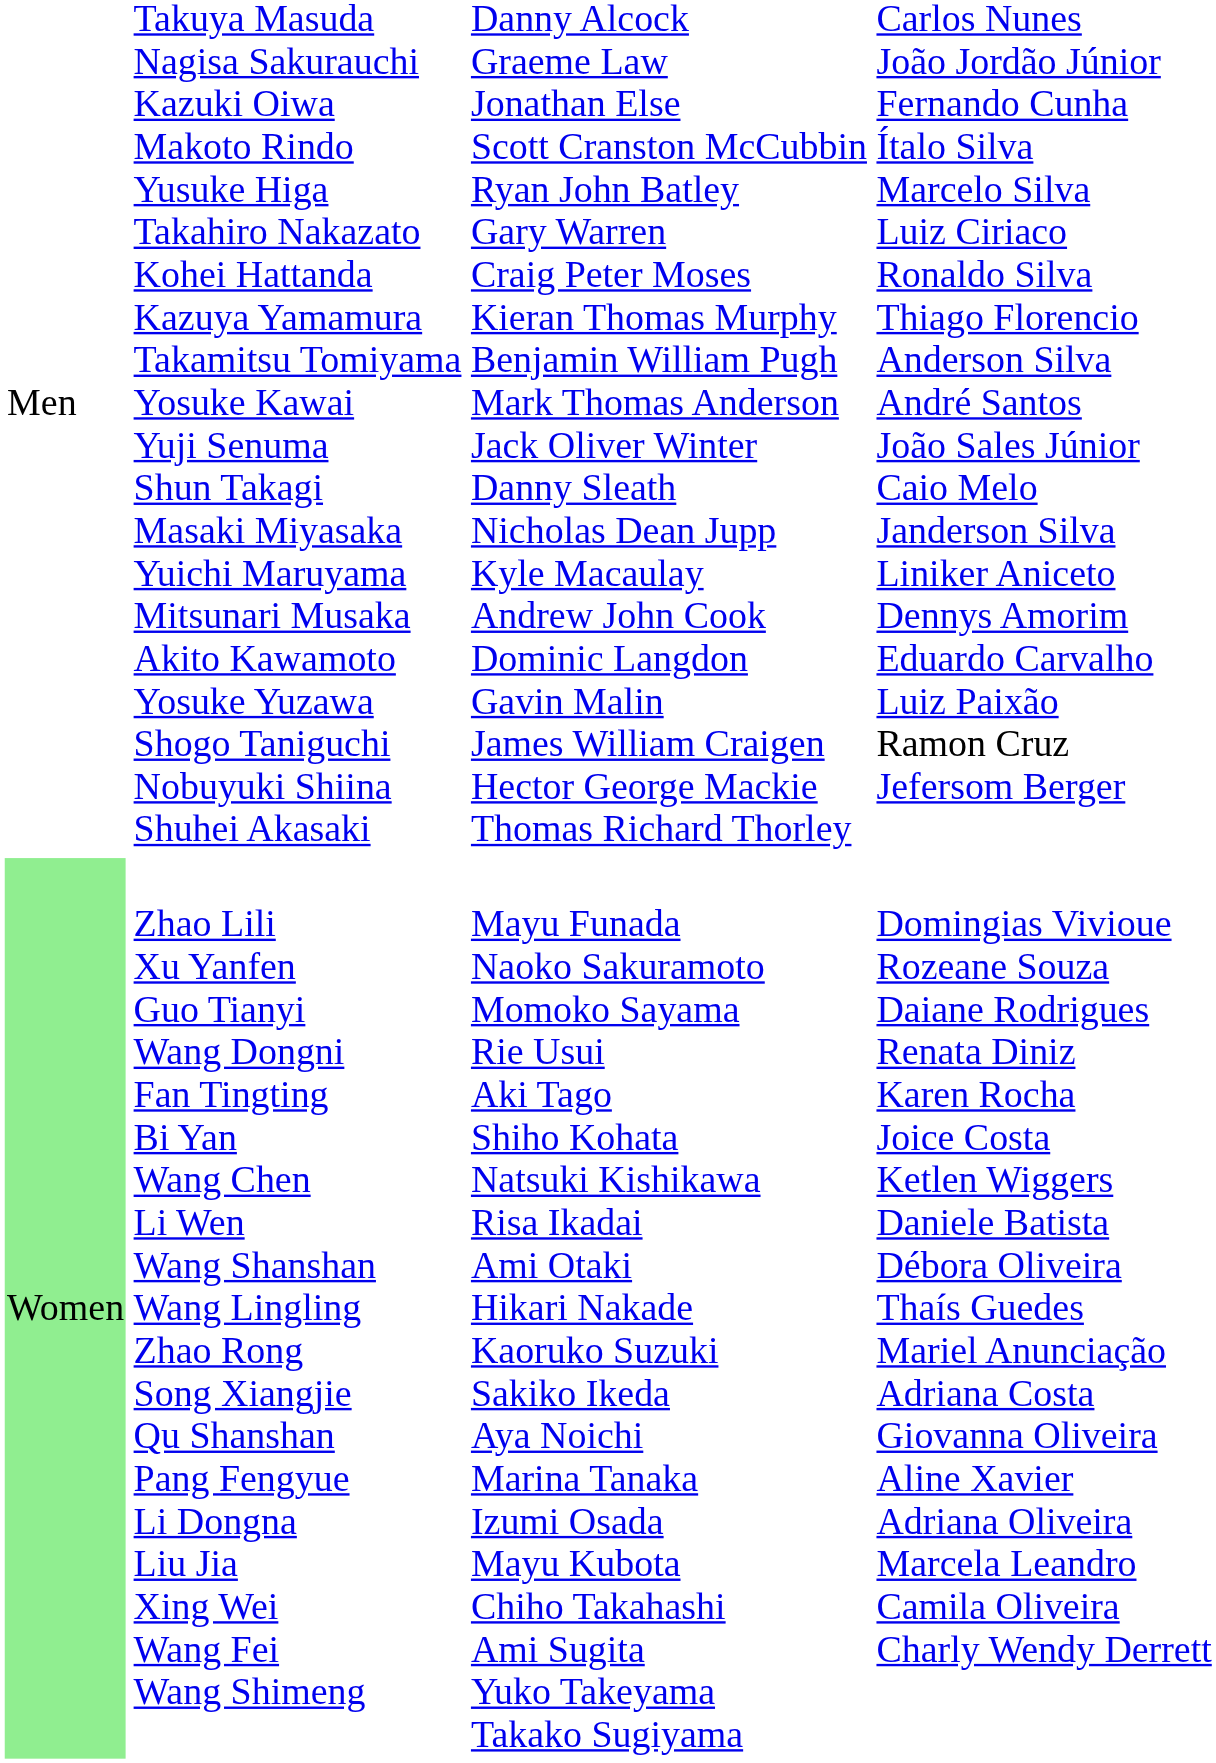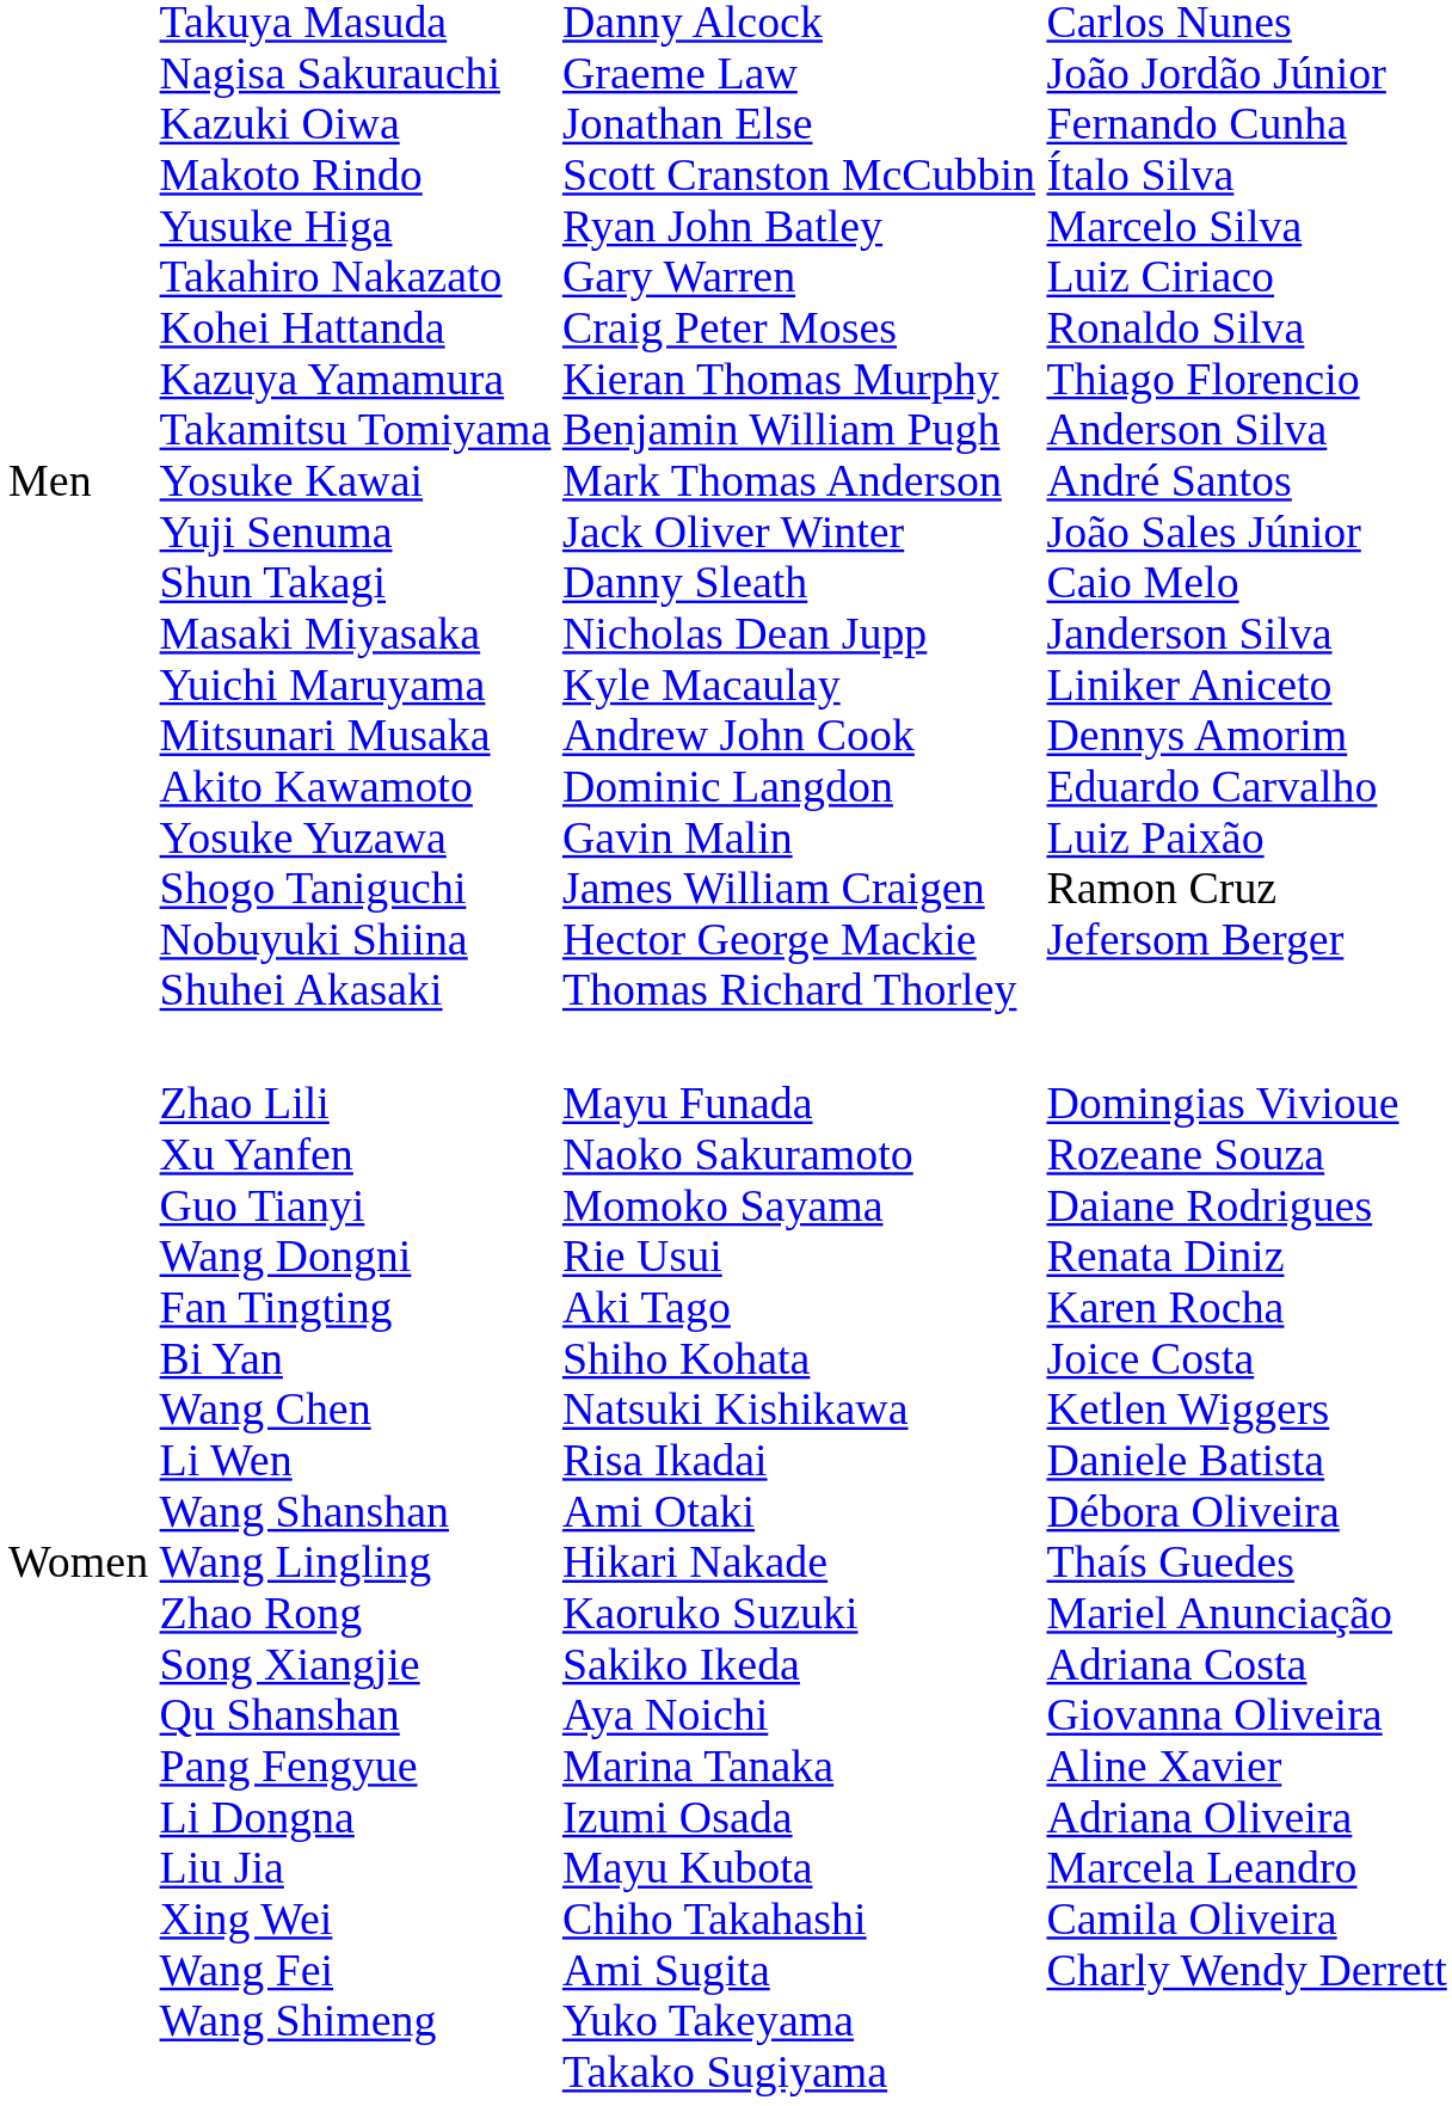Women | column 1: lightgreen background -> no background
